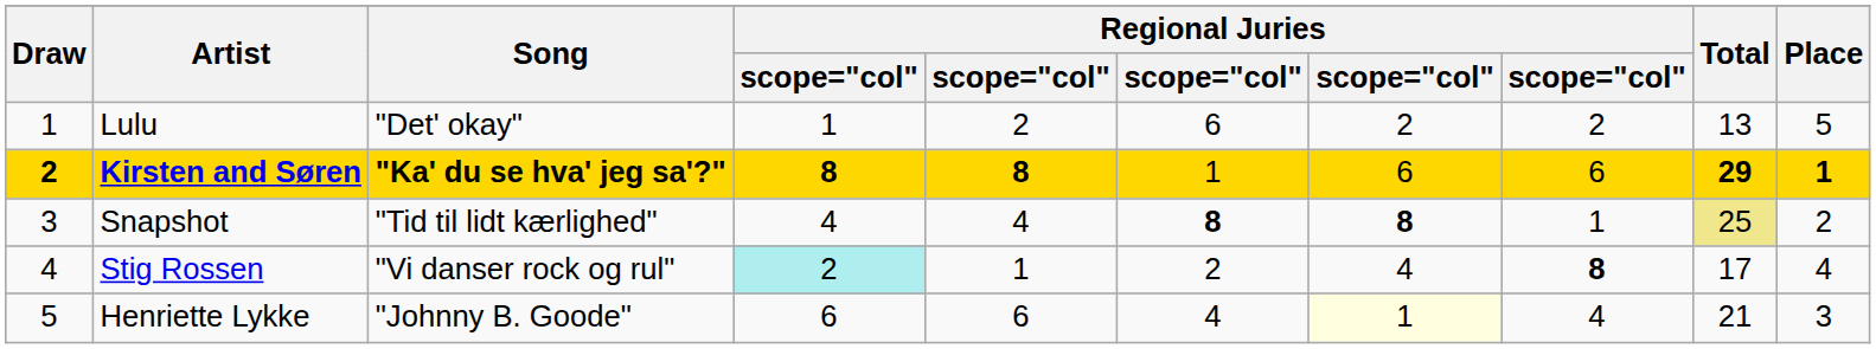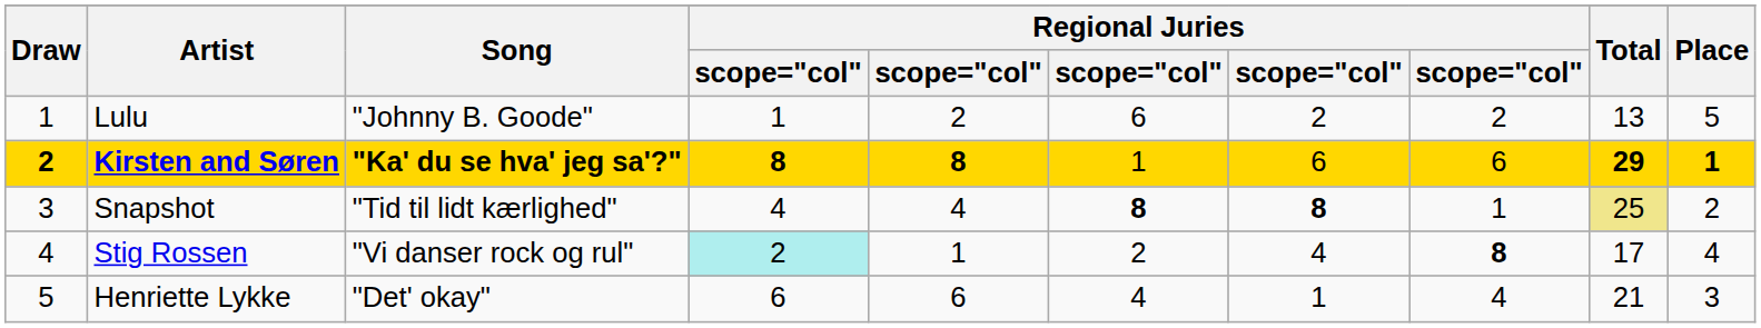Lulu | Song: "Det' okay" -> "Johnny B. Goode"
Henriette Lykke | Song: "Johnny B. Goode" -> "Det' okay"
Henriette Lykke | column 7: lightyellow background -> no background
